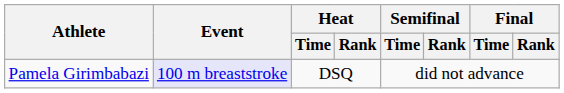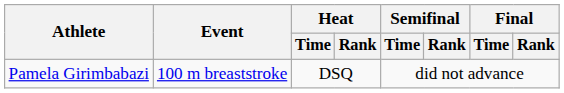Pamela Girimbabazi | Event: lavender background -> no background
